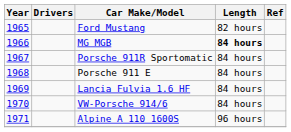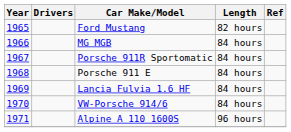MG MGB | Length: bold -> normal
